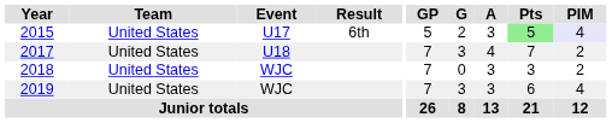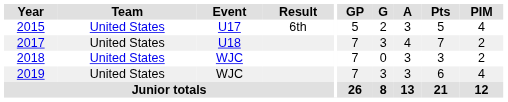2015 | Pts: lightgreen background -> no background
2015 | PIM: lavender background -> no background
